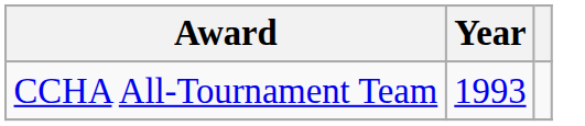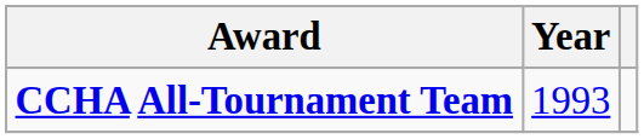row 2 | Award: normal -> bold
